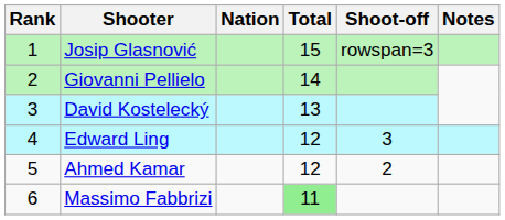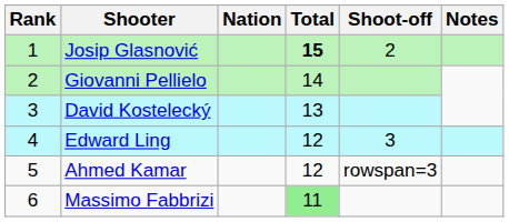Josip Glasnović | Total: normal -> bold
Josip Glasnović | Shoot-off: rowspan=3 -> 2
Ahmed Kamar | Shoot-off: 2 -> rowspan=3
